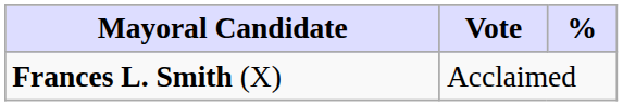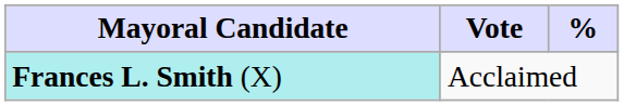Frances L. Smith (X) | Mayoral Candidate: no background -> paleturquoise background
